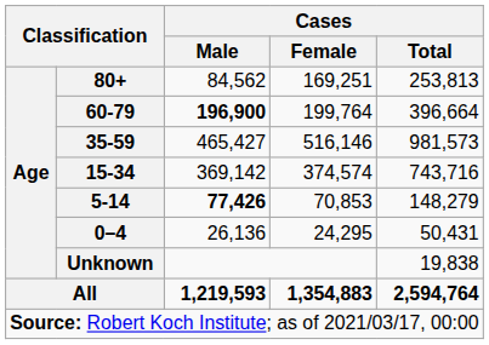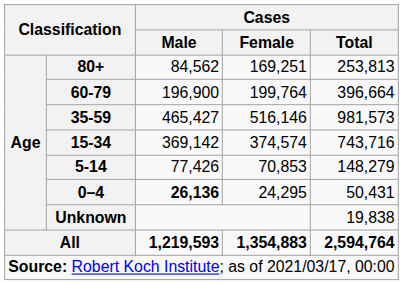60-79 | Cases / Male: bold -> normal
5-14 | Cases / Male: bold -> normal
0–4 | Cases / Male: normal -> bold
